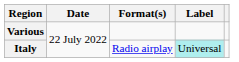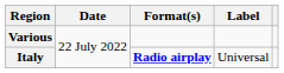Italy | Format(s): normal -> bold
Italy | Label: paleturquoise background -> no background
